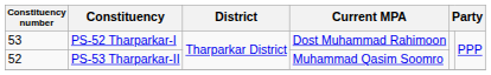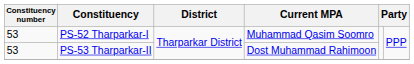PS-52 Tharparkar-I | Current MPA: Dost Muhammad Rahimoon -> Muhammad Qasim Soomro
PS-53 Tharparkar-II | Constituency number: 52 -> 53
PS-53 Tharparkar-II | Current MPA: Muhammad Qasim Soomro -> Dost Muhammad Rahimoon
